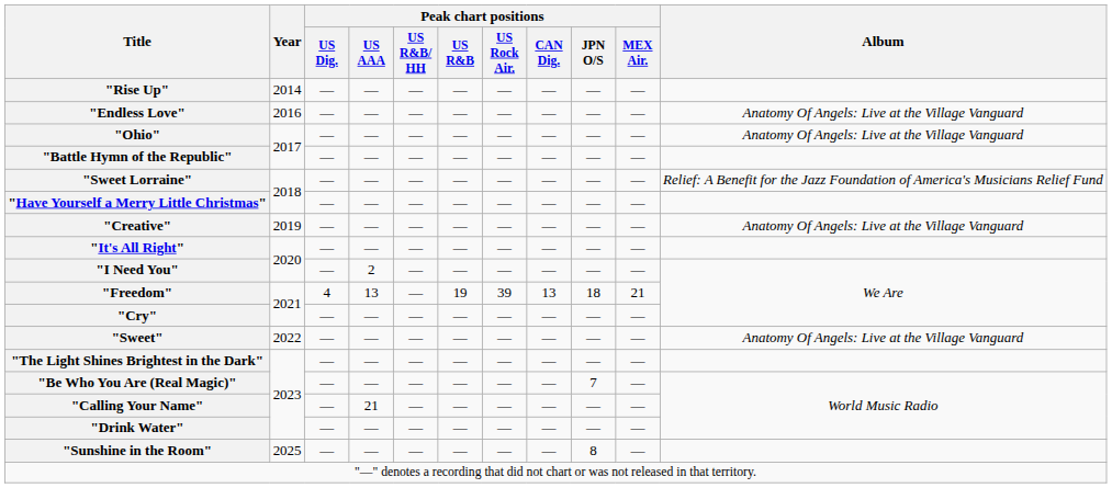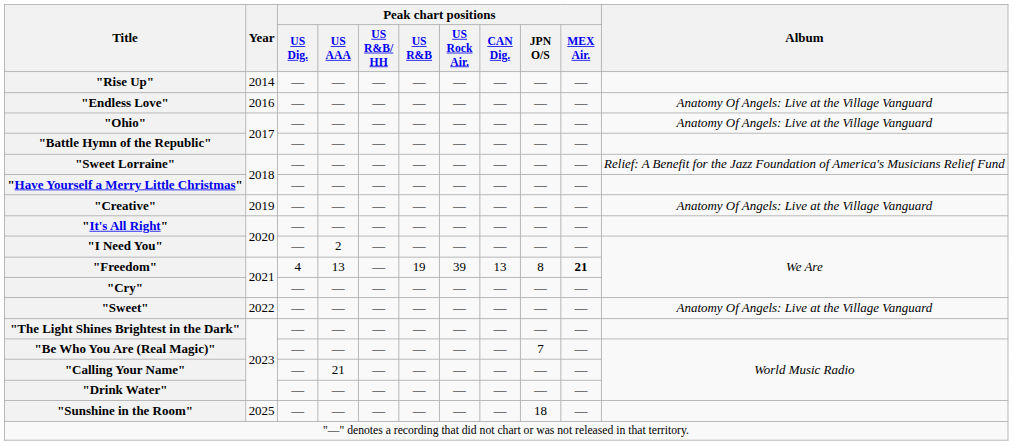"Freedom" | Peak chart positions / JPN O/S: 18 -> 8
"Freedom" | Peak chart positions / MEX Air.: normal -> bold
"Sunshine in the Room" | Peak chart positions / JPN O/S: 8 -> 18
